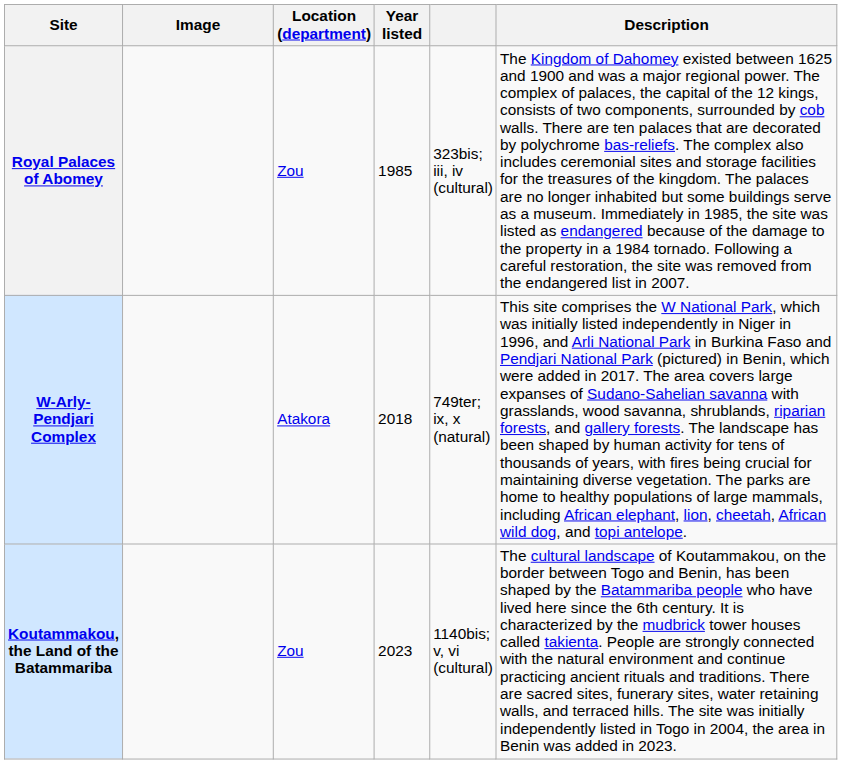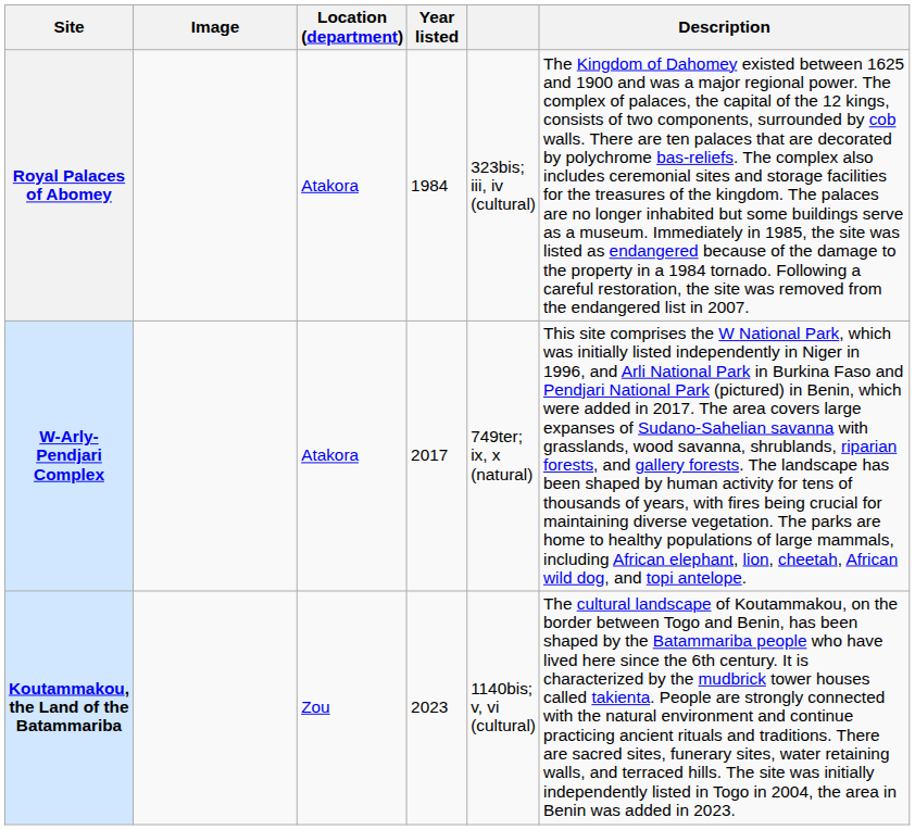Royal Palaces of Abomey | Location (department): Zou -> Atakora
Royal Palaces of Abomey | Year listed: 1985 -> 1984
W-Arly-Pendjari Complex | Year listed: 2018 -> 2017
